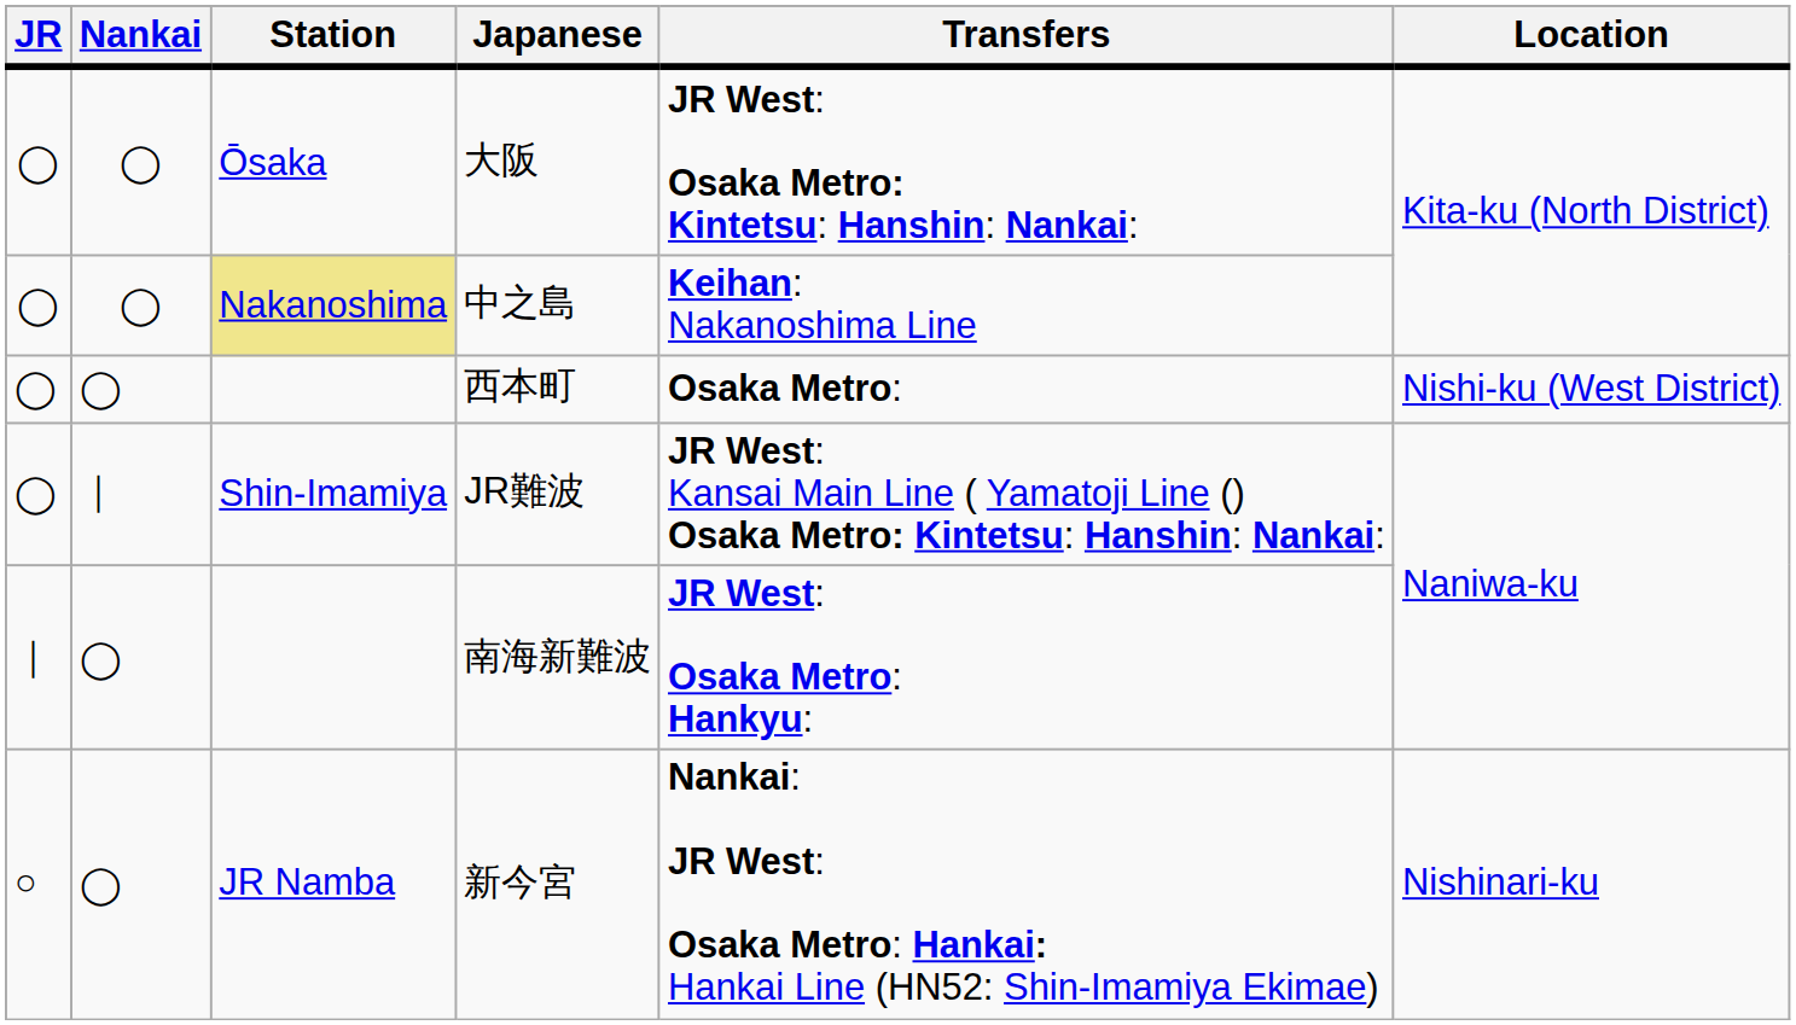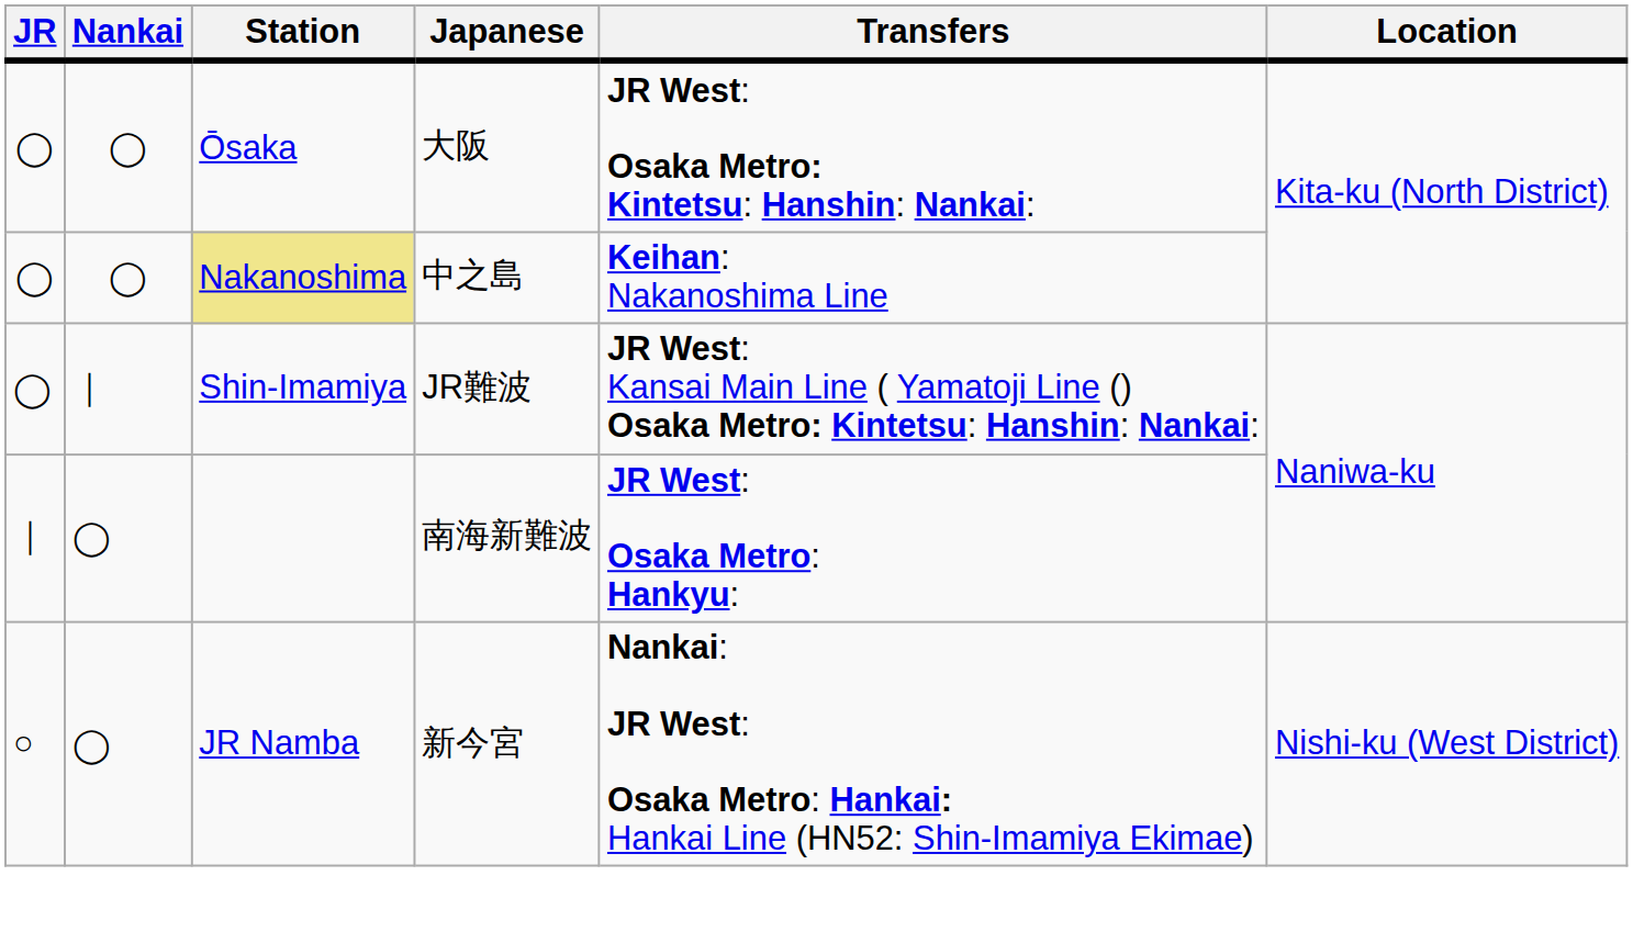- row: ◯ | ◯ | 西本町 | Osaka Metro: | Nishi-ku (West District)
新今宮 | Location: Nishinari-ku -> Nishi-ku (West District)
